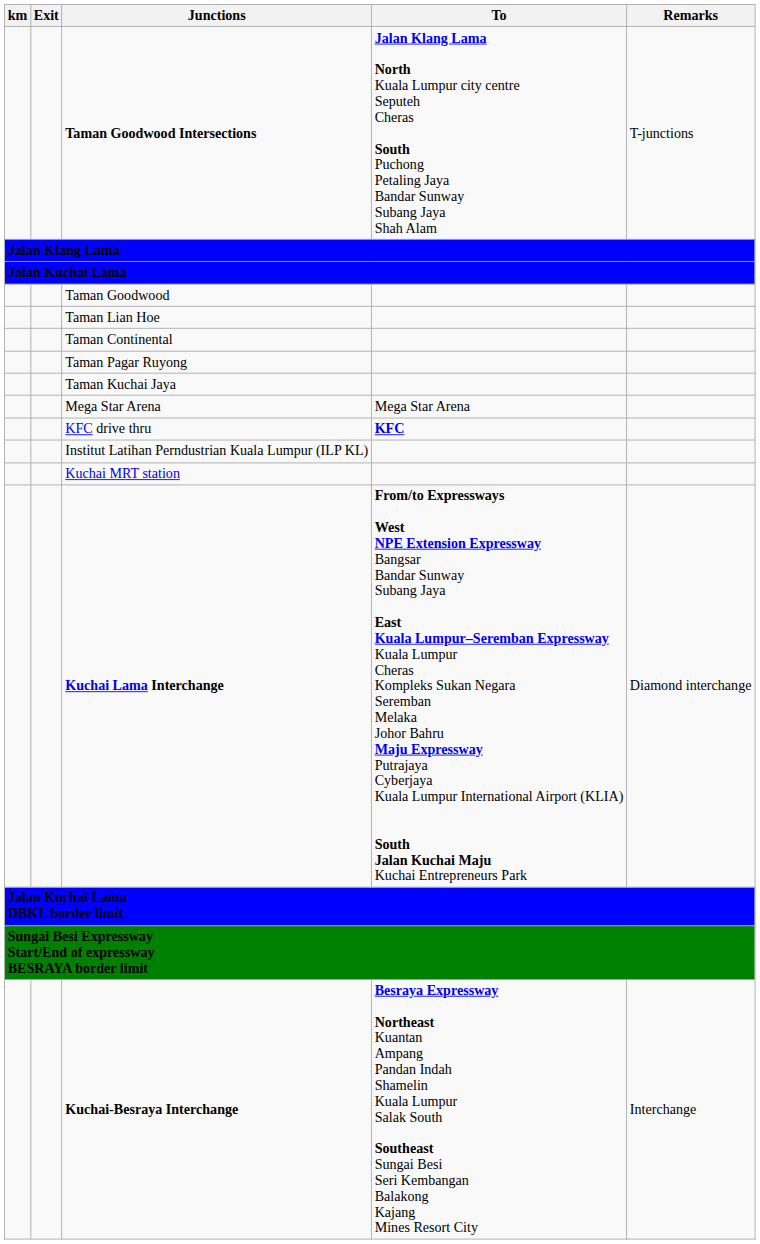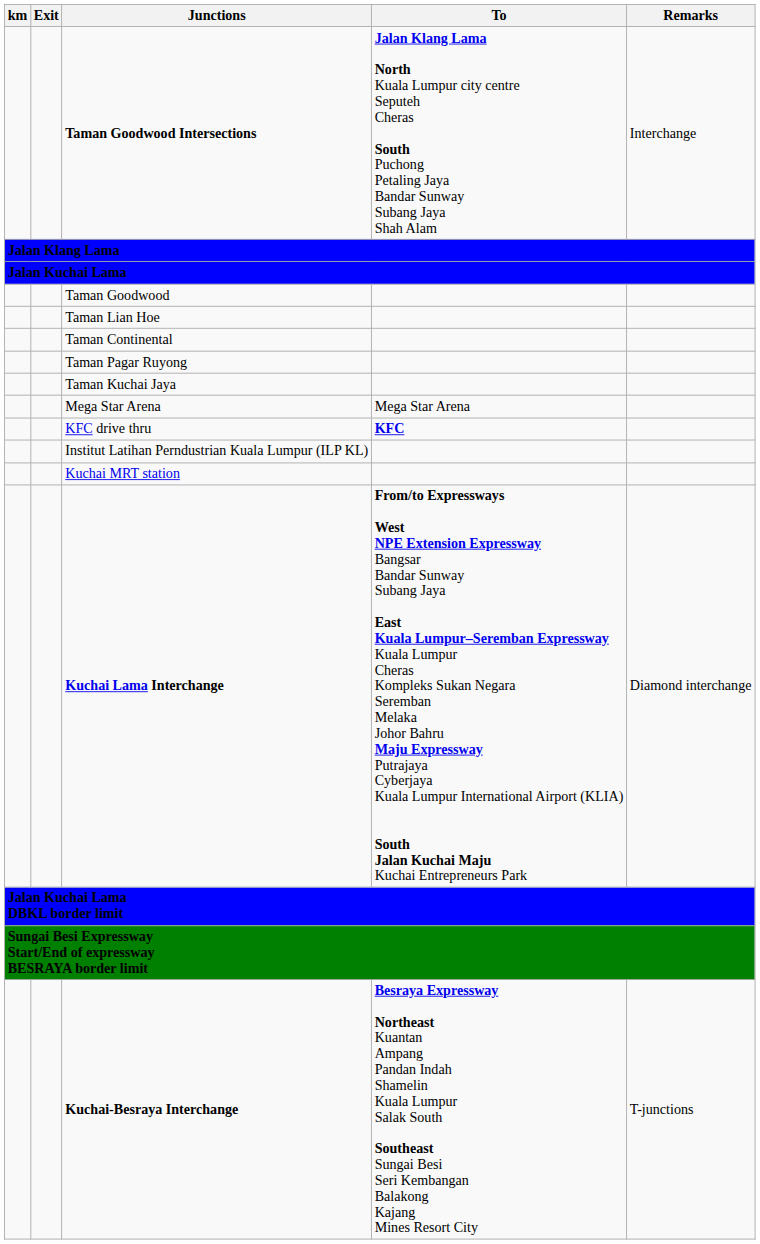Taman Goodwood Intersections | Remarks: T-junctions -> Interchange
Kuchai-Besraya Interchange | Remarks: Interchange -> T-junctions
